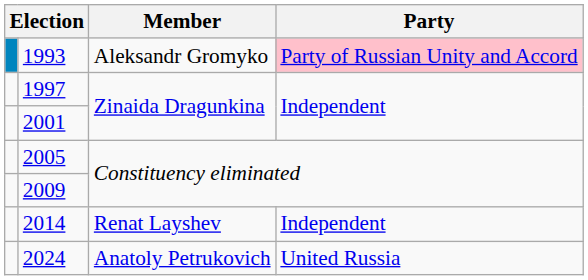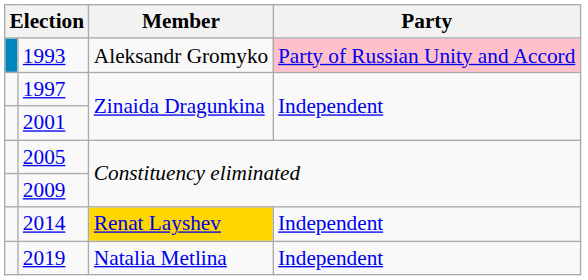2014 | Member: no background -> gold background
+ row: 2019 | Natalia Metlina | Independent
- row: 2024 | Anatoly Petrukovich | United Russia
